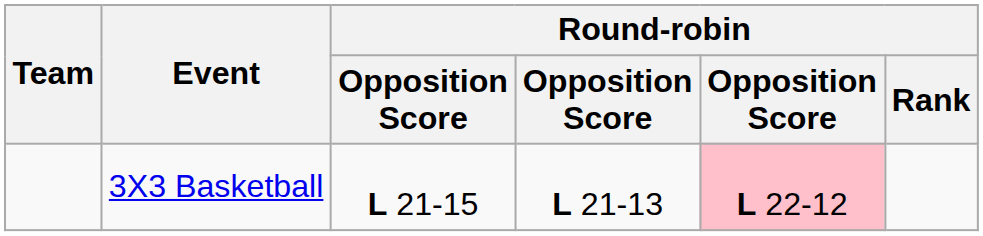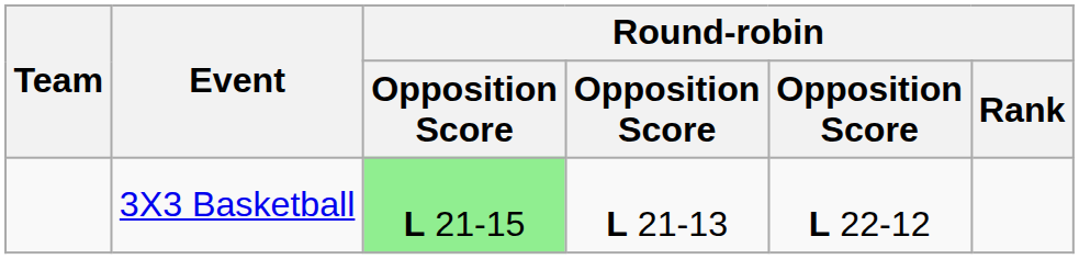3X3 Basketball | column 3: no background -> lightgreen background
3X3 Basketball | column 5: pink background -> no background
